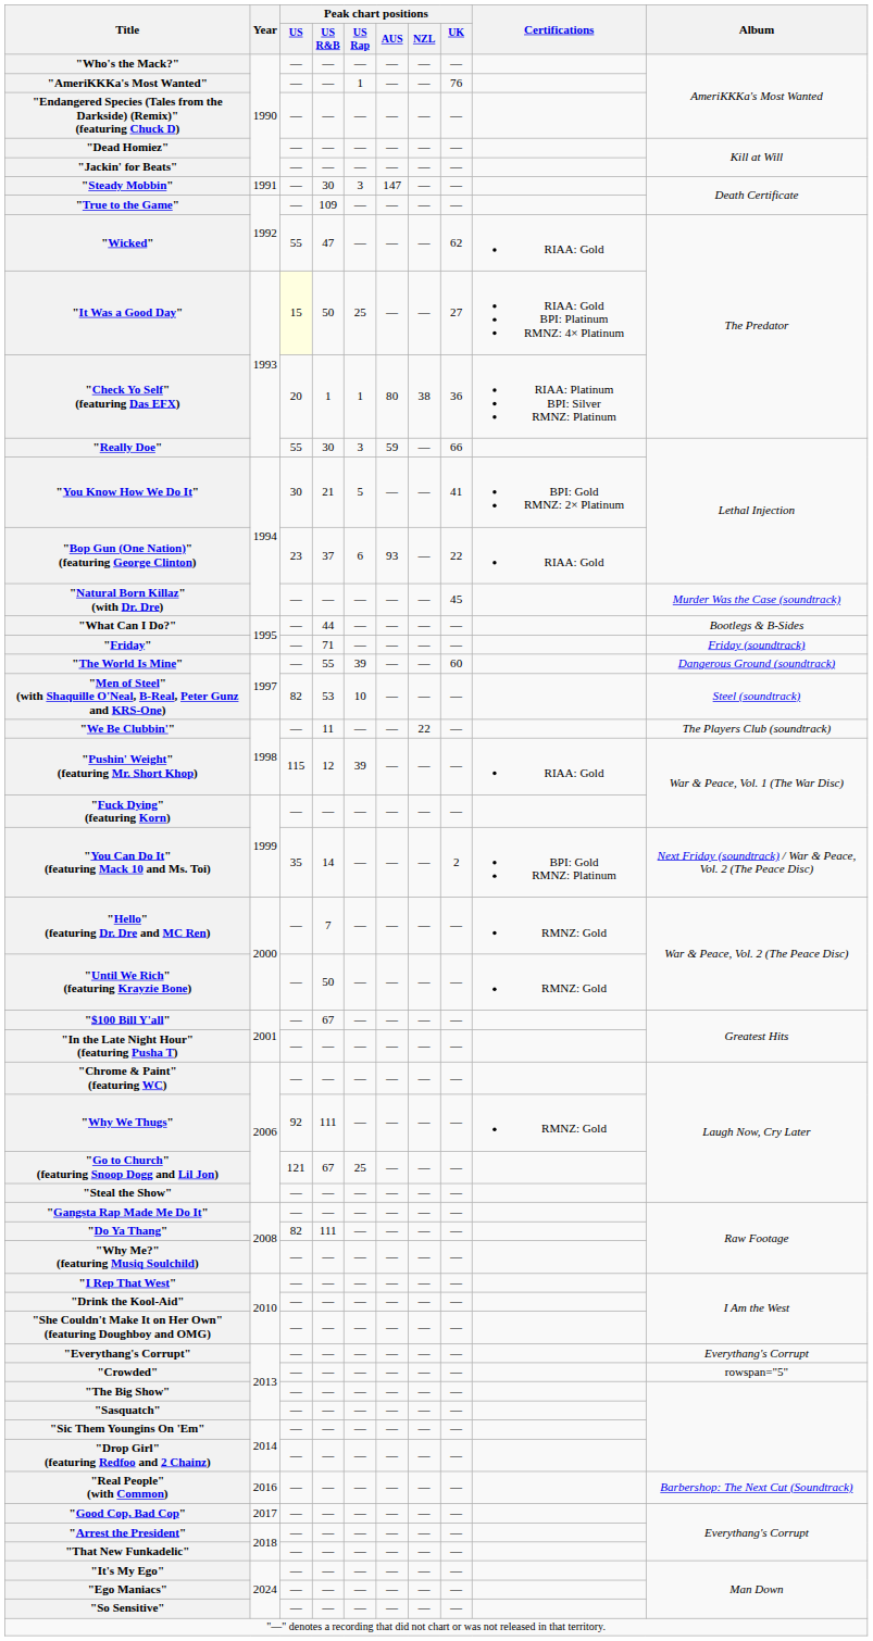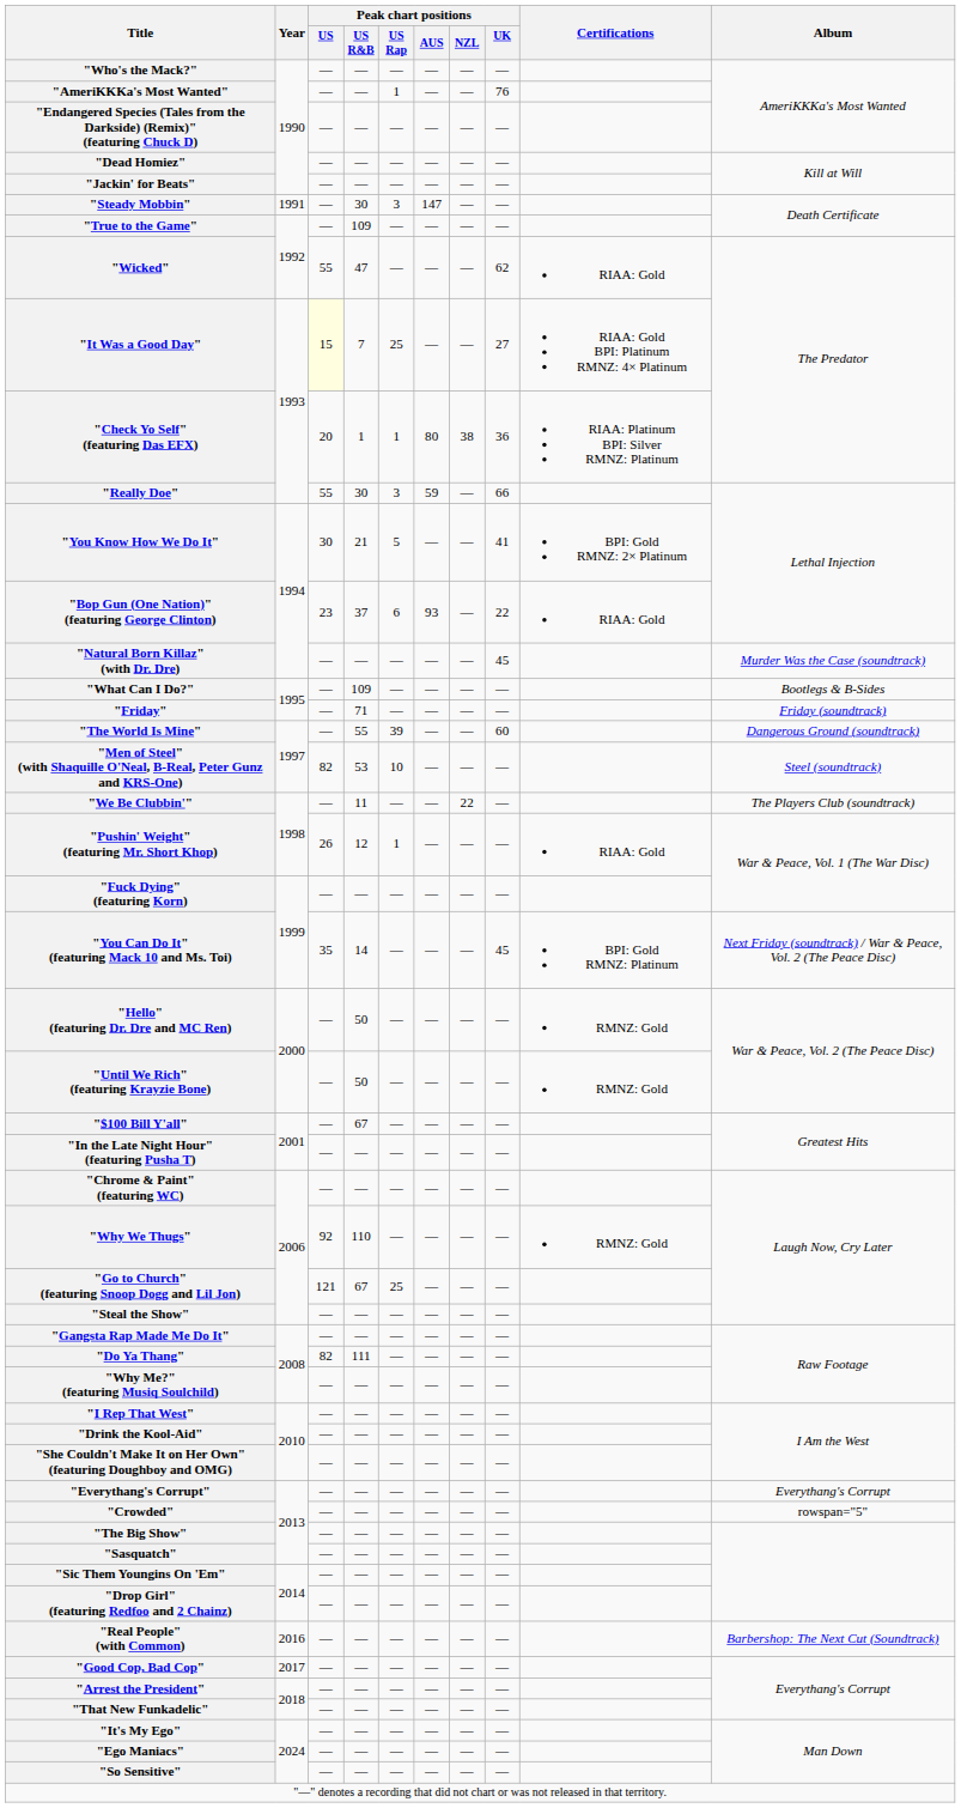"It Was a Good Day" | Peak chart positions / US R&B: 50 -> 7
"What Can I Do?" | Peak chart positions / US R&B: 44 -> 109
"Pushin' Weight" (featuring Mr. Short Khop) | Peak chart positions / US: 115 -> 26
"Pushin' Weight" (featuring Mr. Short Khop) | Peak chart positions / US Rap: 39 -> 1
"You Can Do It" (featuring Mack 10 and Ms. Toi) | Peak chart positions / UK: 2 -> 45
"Hello" (featuring Dr. Dre and MC Ren) | Peak chart positions / US R&B: 7 -> 50
"Why We Thugs" | Peak chart positions / US R&B: 111 -> 110
